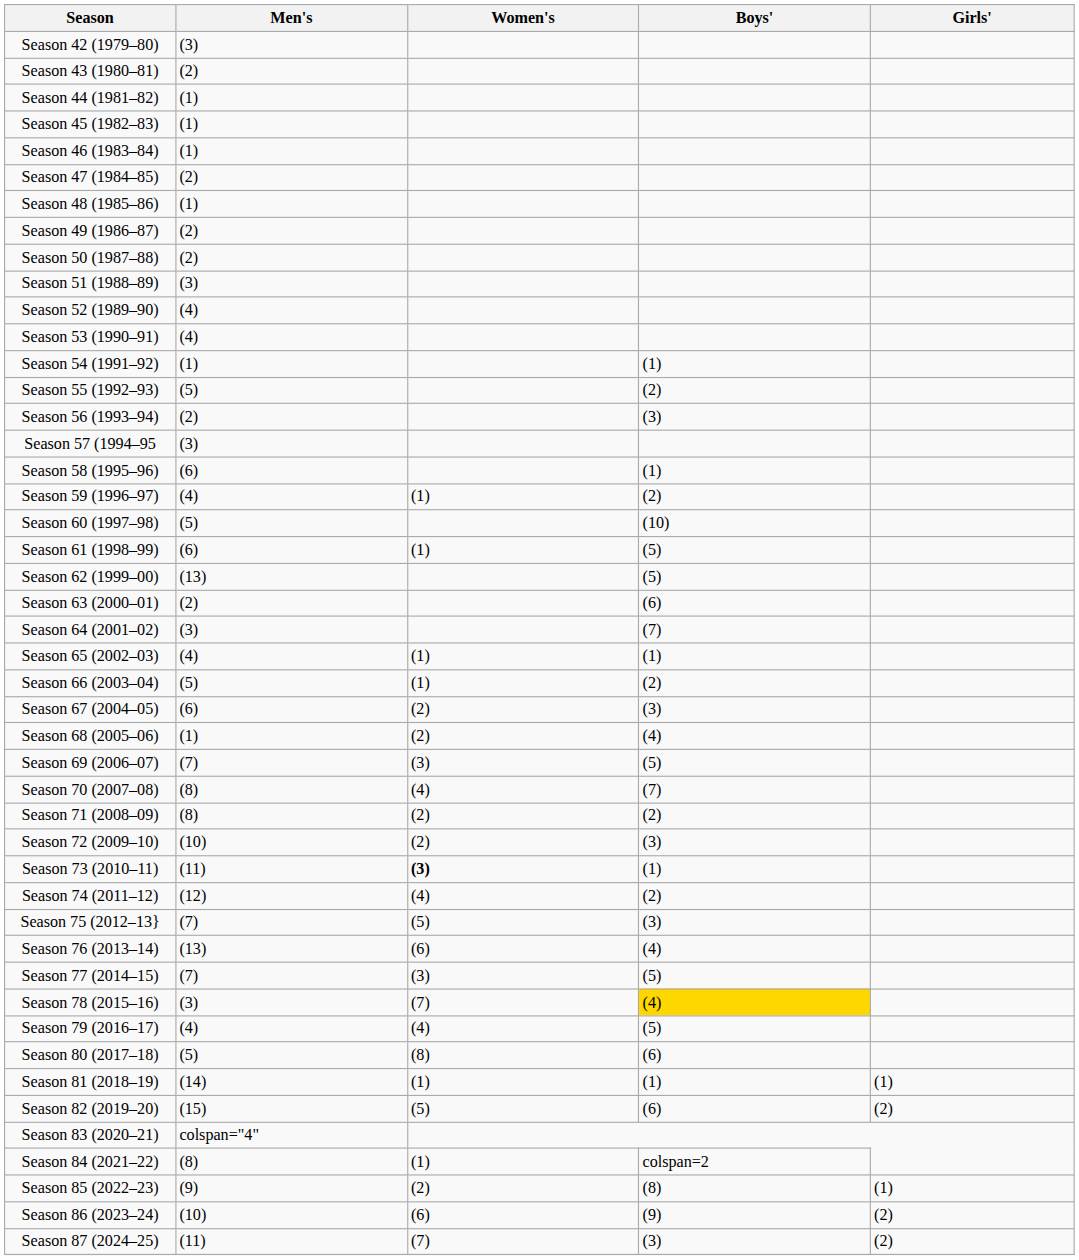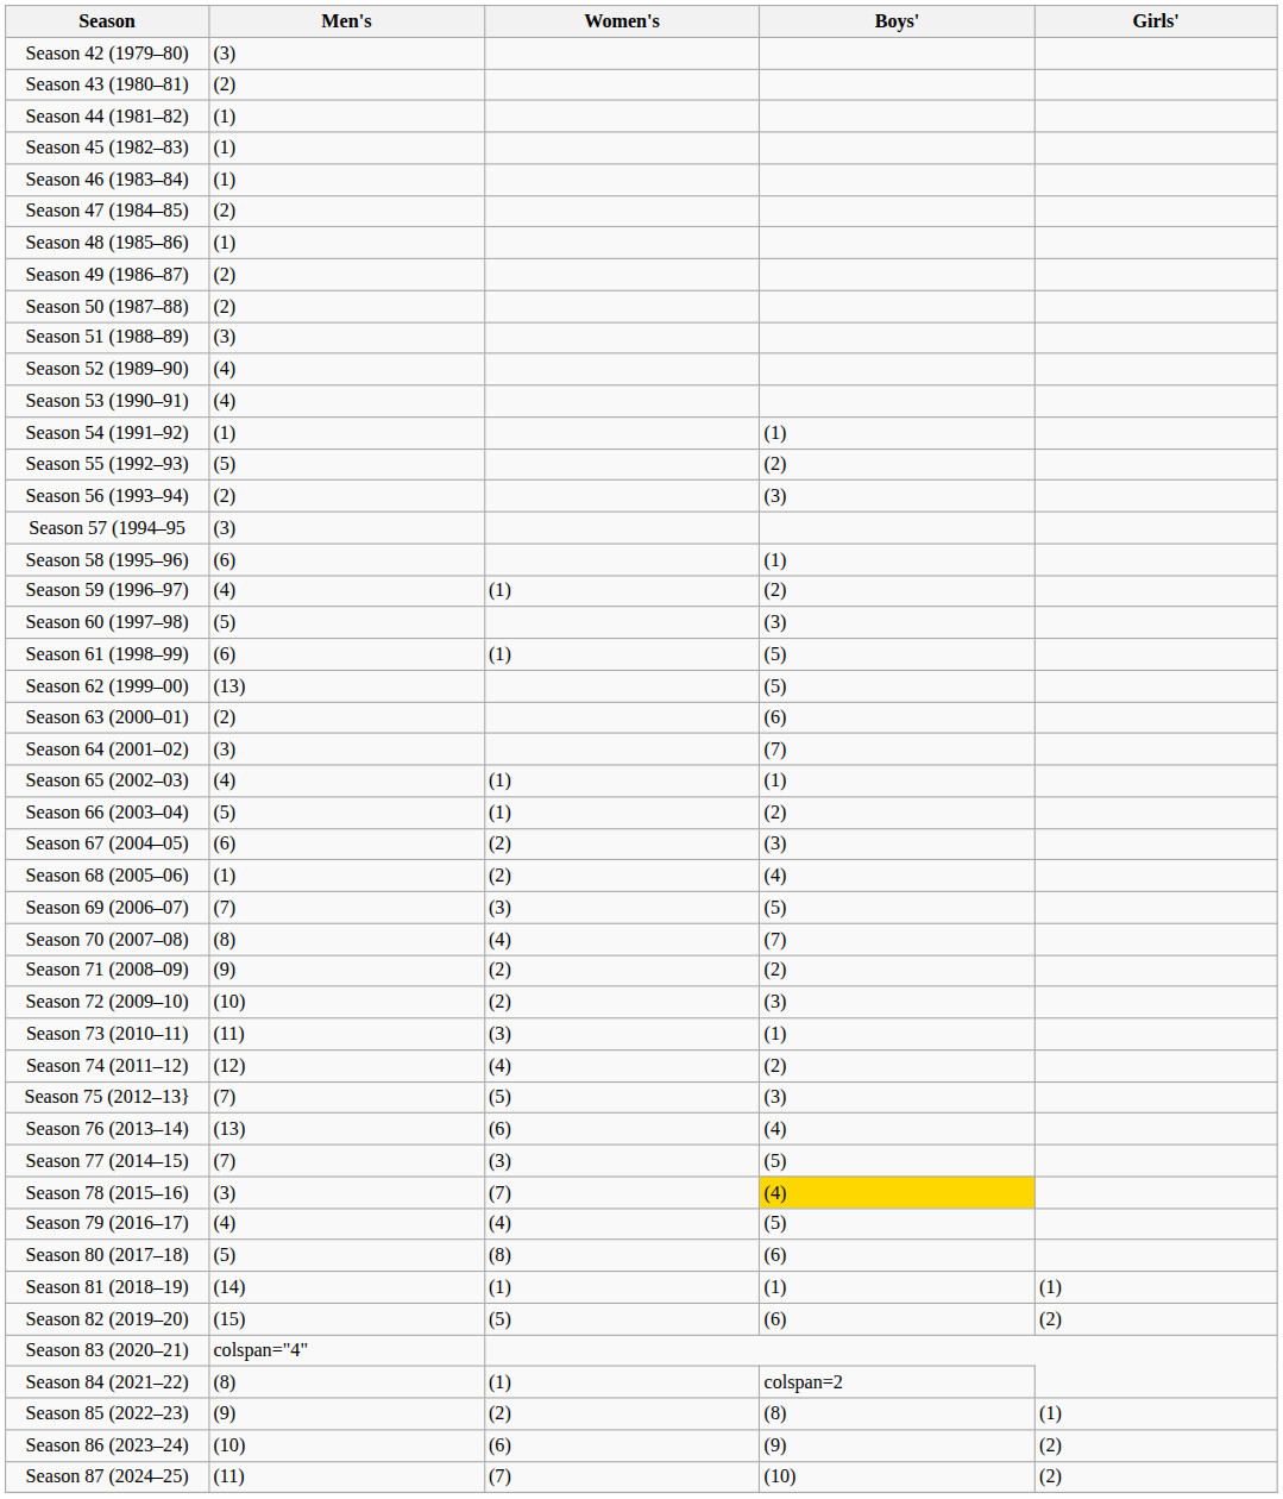Season 60 (1997–98) | Boys': (10) -> (3)
Season 71 (2008–09) | Men's: (8) -> (9)
Season 73 (2010–11) | Women's: bold -> normal
Season 87 (2024–25) | Boys': (3) -> (10)
